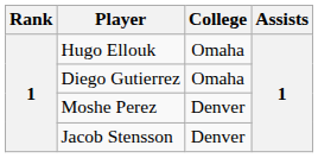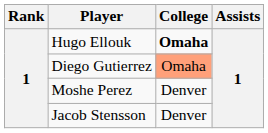Hugo Ellouk | College: normal -> bold
Diego Gutierrez | College: no background -> lightsalmon background
